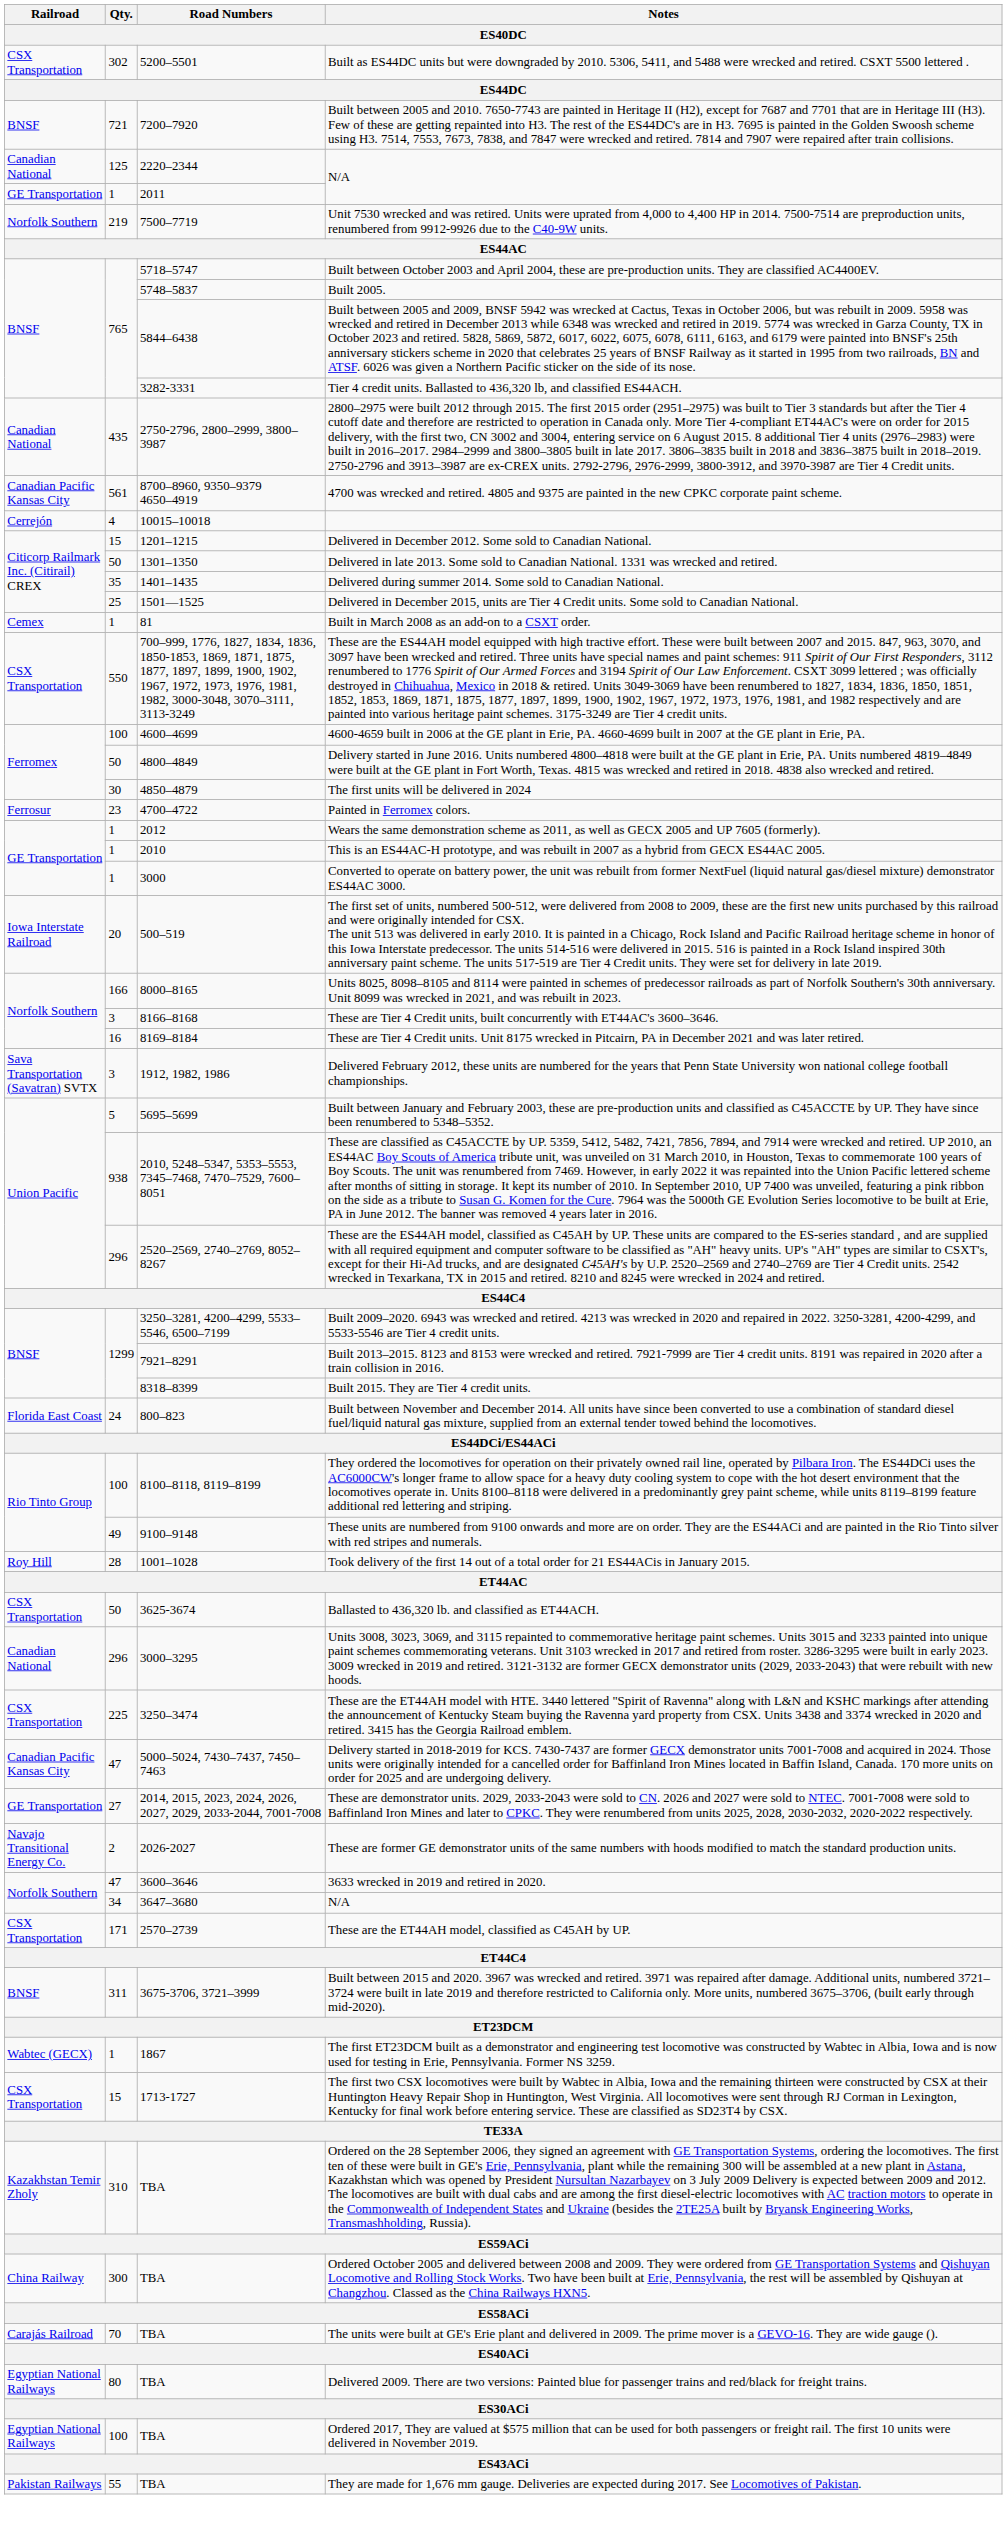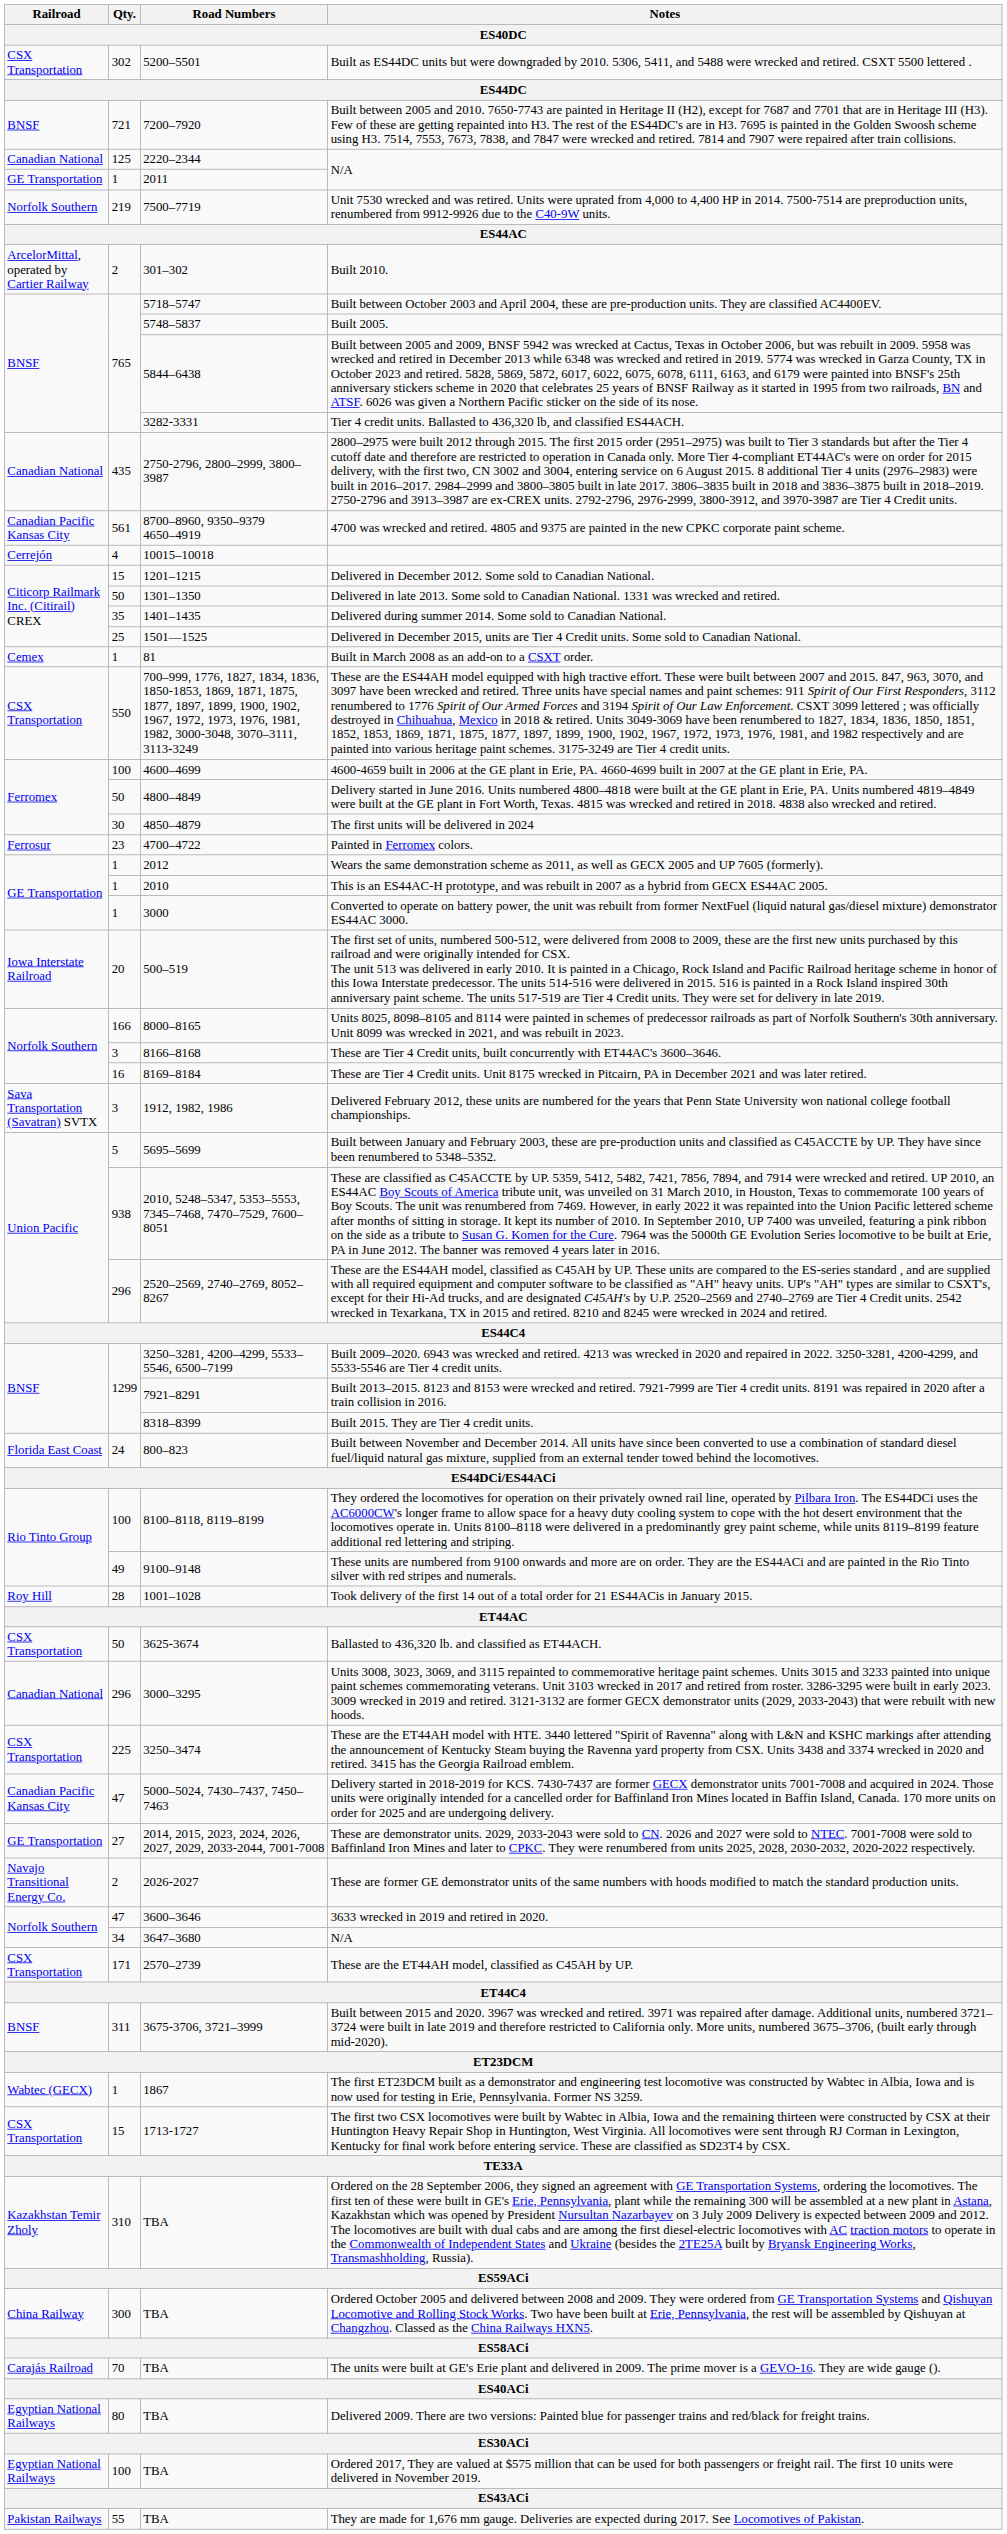+ row: ArcelorMittal, operated by Cartier Railway | 2 | 301–302 | Built 2010.
